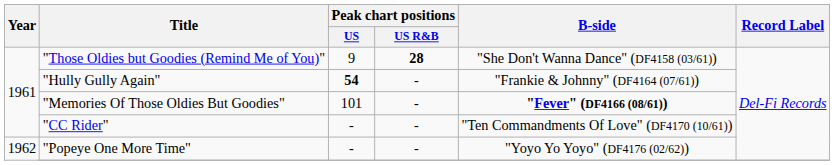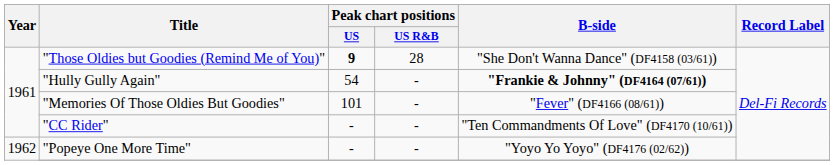"Those Oldies but Goodies (Remind Me of You)" | Peak chart positions / US: normal -> bold
"Those Oldies but Goodies (Remind Me of You)" | Peak chart positions / US R&B: bold -> normal
"Hully Gully Again" | Peak chart positions / US: bold -> normal
"Hully Gully Again" | B-side: normal -> bold
"Memories Of Those Oldies But Goodies" | B-side: bold -> normal
